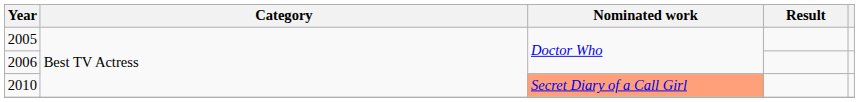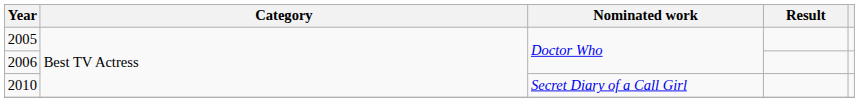2010 | Nominated work: lightsalmon background -> no background
